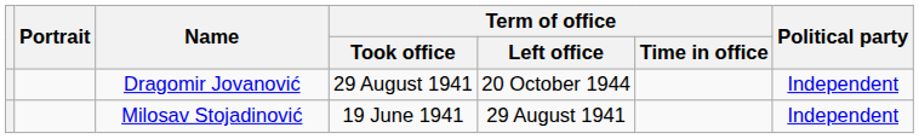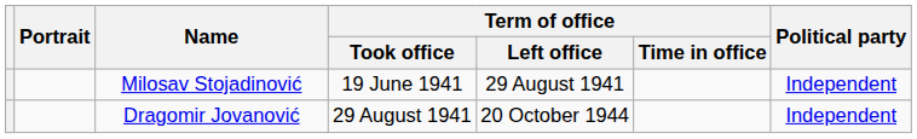rows swapped: Milosav Stojadinović <-> Dragomir Jovanović
